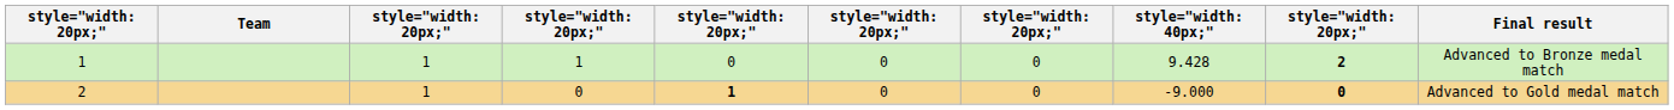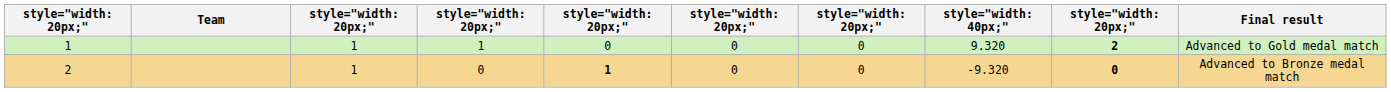row 2 | column 8: 9.428 -> 9.320
row 2 | Final result: Advanced to Bronze medal match -> Advanced to Gold medal match
row 3 | column 8: -9.000 -> -9.320
row 3 | Final result: Advanced to Gold medal match -> Advanced to Bronze medal match
